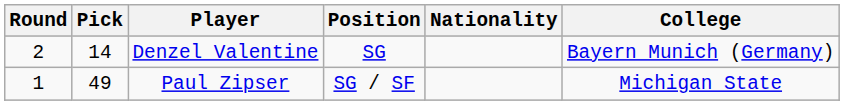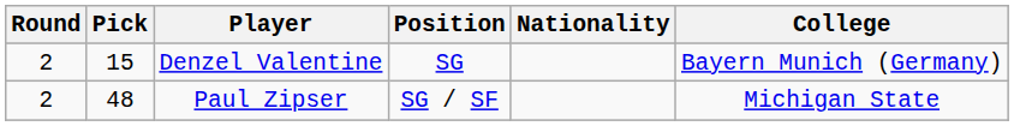Denzel Valentine | Pick: 14 -> 15
Paul Zipser | Round: 1 -> 2
Paul Zipser | Pick: 49 -> 48
